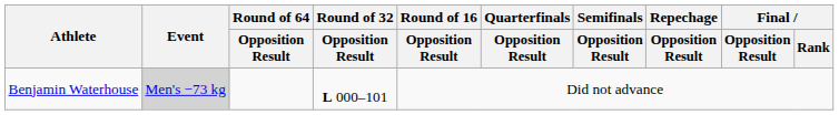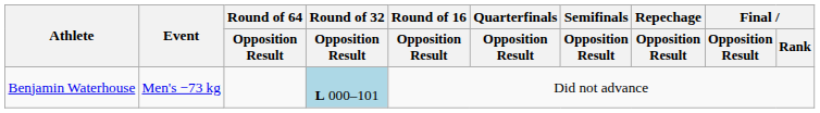Benjamin Waterhouse | Event: lightgrey background -> no background
Benjamin Waterhouse | Round of 32 / Opposition Result: no background -> lightblue background
